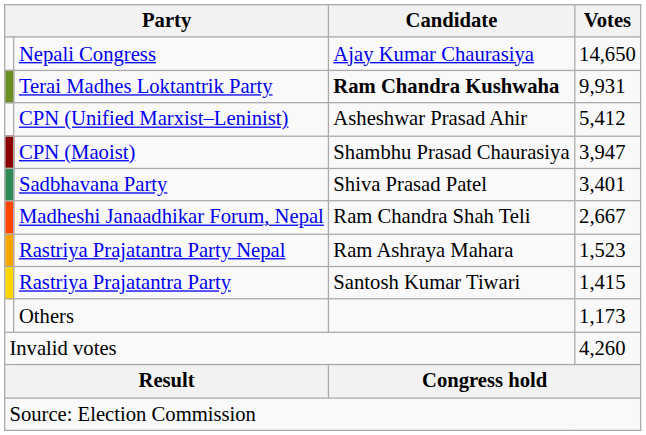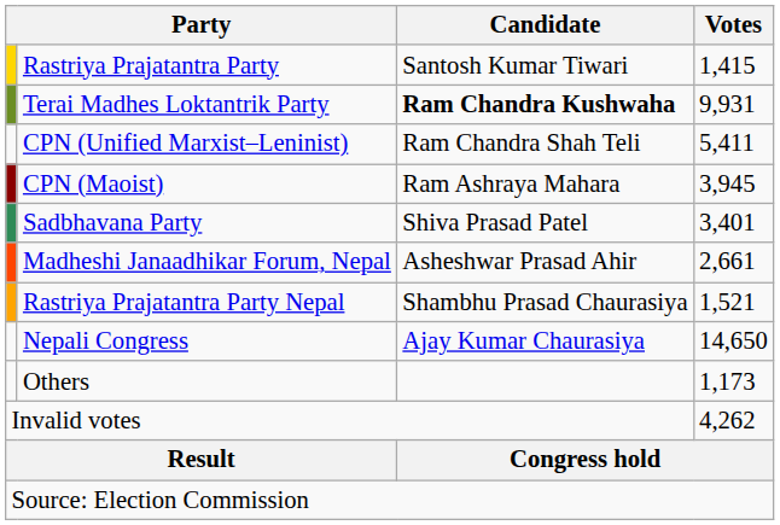rows swapped: Nepali Congress <-> Rastriya Prajatantra Party
CPN (Unified Marxist–Leninist) | Candidate: Asheshwar Prasad Ahir -> Ram Chandra Shah Teli
CPN (Unified Marxist–Leninist) | Votes: 5,412 -> 5,411
CPN (Maoist) | Candidate: Shambhu Prasad Chaurasiya -> Ram Ashraya Mahara
CPN (Maoist) | Votes: 3,947 -> 3,945
Madheshi Janaadhikar Forum, Nepal | Candidate: Ram Chandra Shah Teli -> Asheshwar Prasad Ahir
Madheshi Janaadhikar Forum, Nepal | Votes: 2,667 -> 2,661
Rastriya Prajatantra Party Nepal | Candidate: Ram Ashraya Mahara -> Shambhu Prasad Chaurasiya
Rastriya Prajatantra Party Nepal | Votes: 1,523 -> 1,521
Invalid votes | Votes: 4,260 -> 4,262
